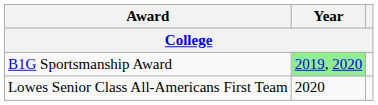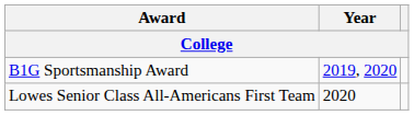B1G Sportsmanship Award | Year: lightgreen background -> no background
